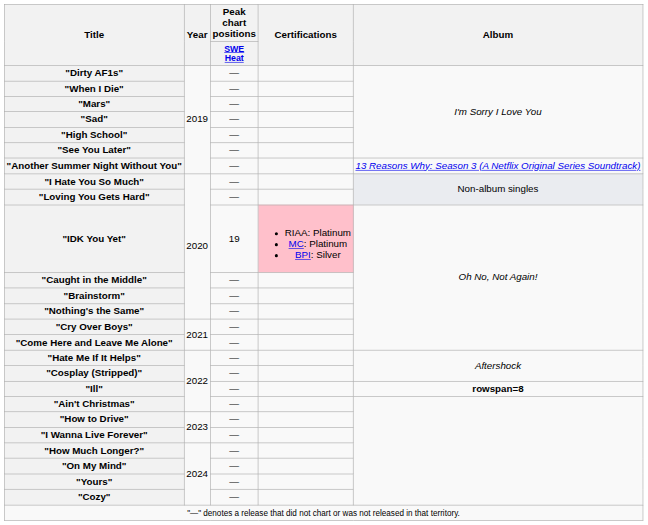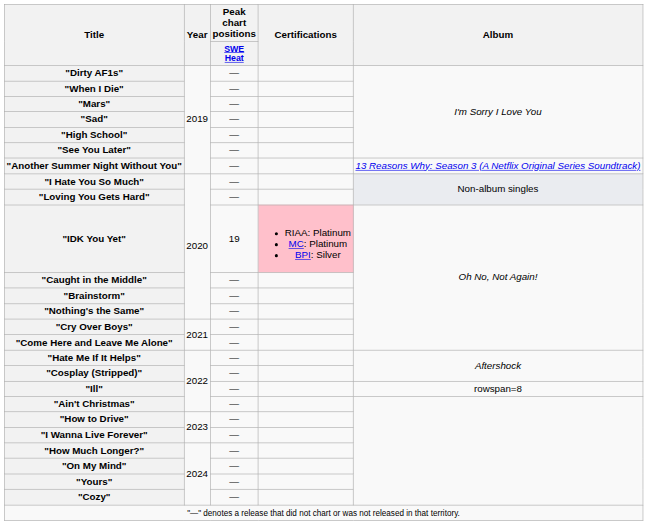"Ill" | Album: bold -> normal
